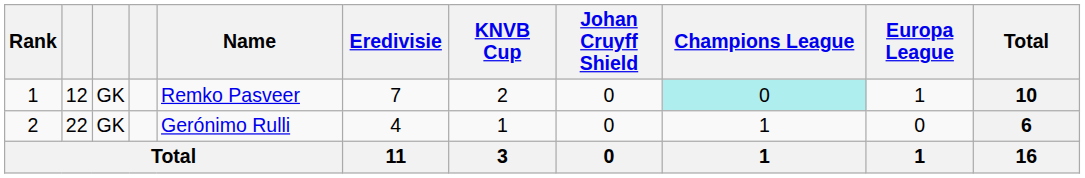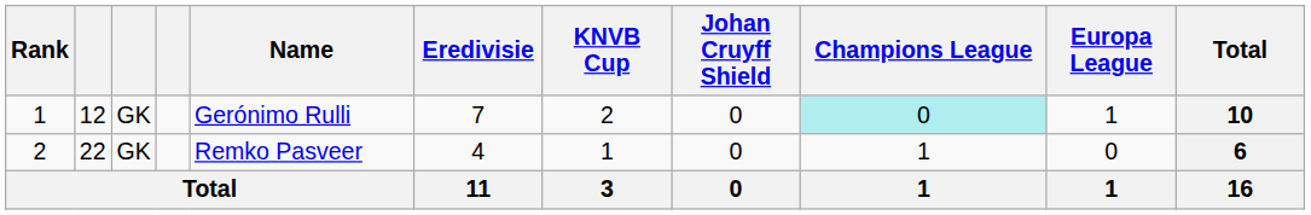row 2 | Name: Remko Pasveer -> Gerónimo Rulli
row 3 | Name: Gerónimo Rulli -> Remko Pasveer
